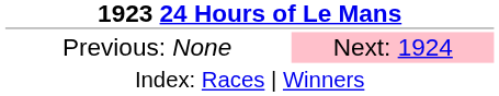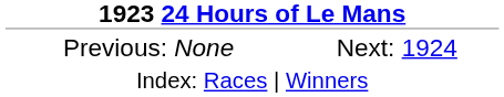Previous: None | column 2: pink background -> no background
